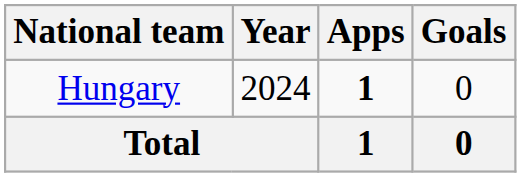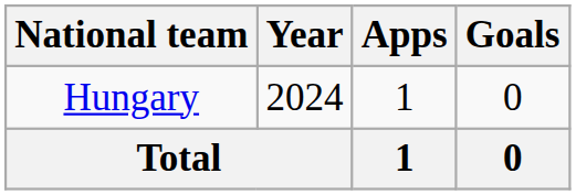Hungary | Apps: bold -> normal
